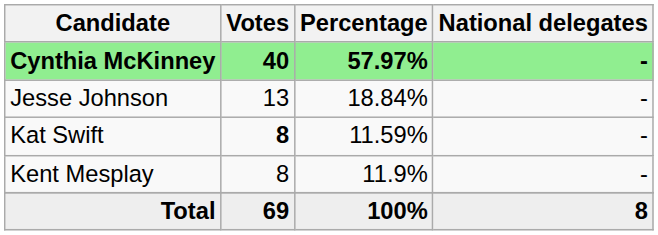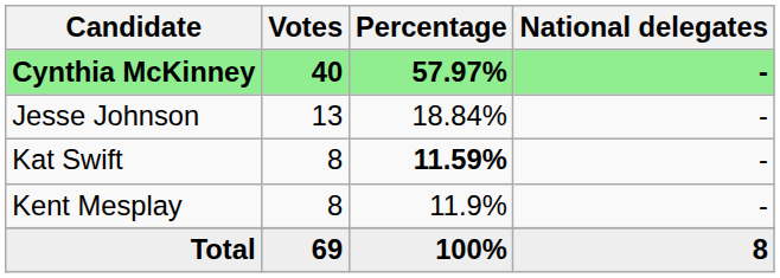Kat Swift | Votes: bold -> normal
Kat Swift | Percentage: normal -> bold
